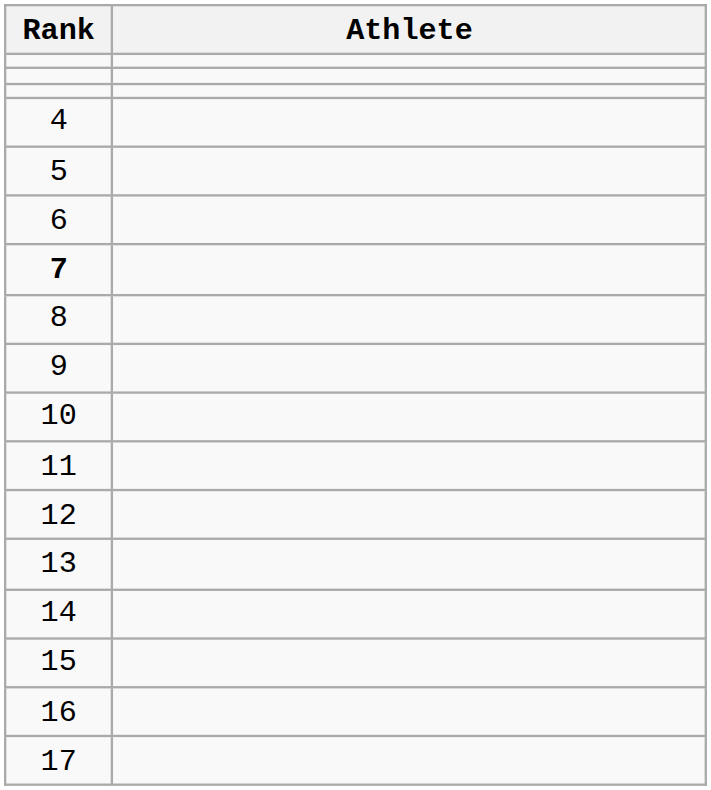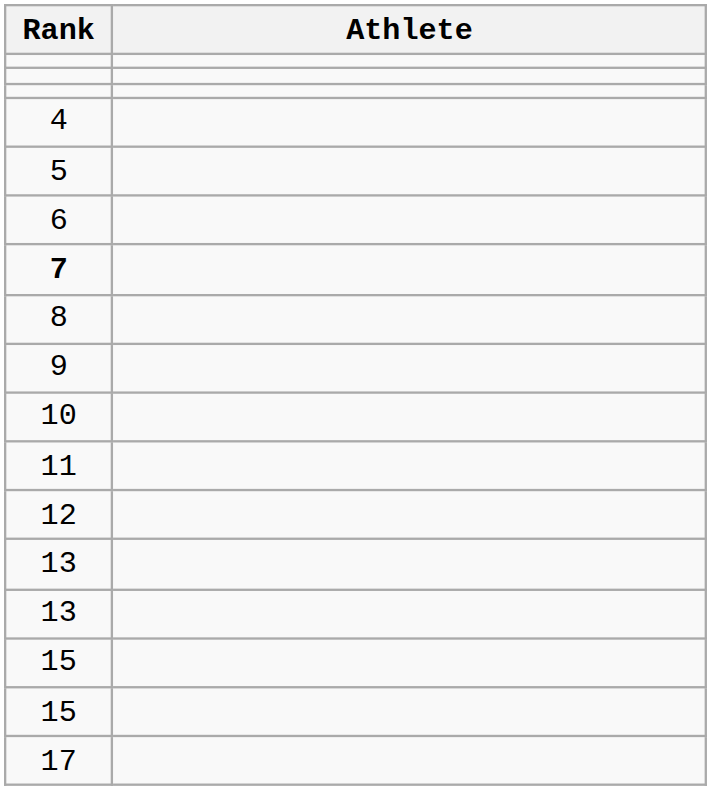row 15 | Rank: 14 -> 13
row 17 | Rank: 16 -> 15
